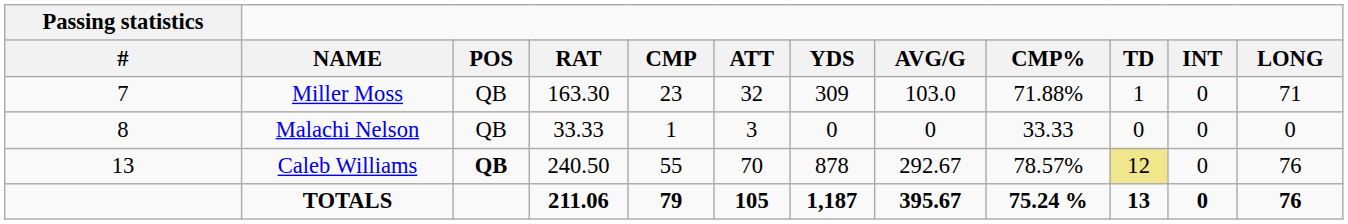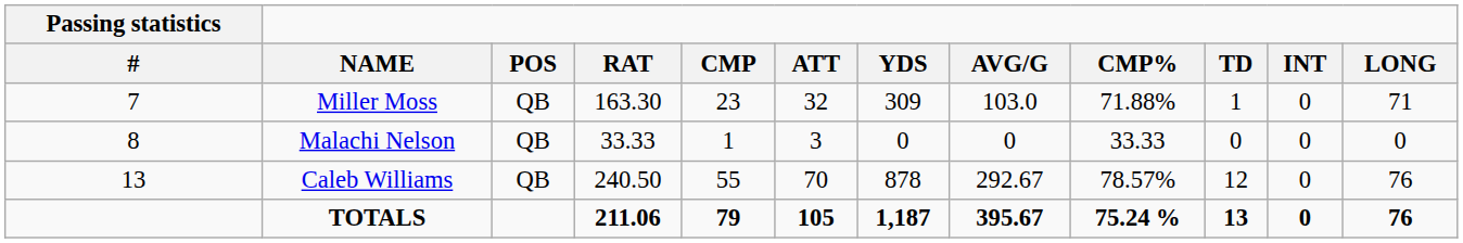Caleb Williams | POS: bold -> normal
Caleb Williams | TD: khaki background -> no background
